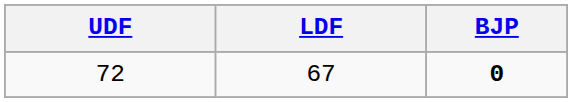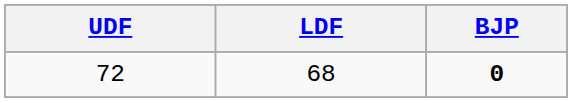72 | LDF: 67 -> 68
